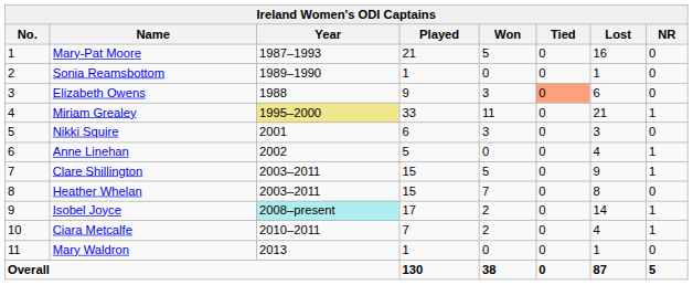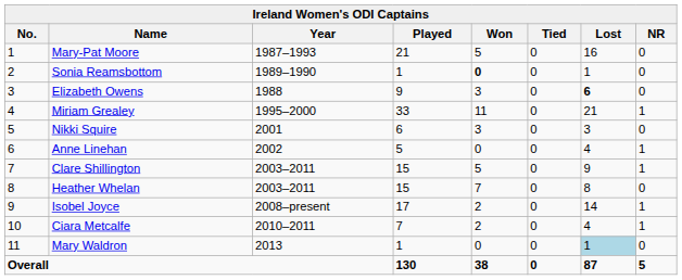Sonia Reamsbottom | Won: normal -> bold
Elizabeth Owens | Tied: lightsalmon background -> no background
Elizabeth Owens | Lost: normal -> bold
Miriam Grealey | Year: khaki background -> no background
Isobel Joyce | Year: paleturquoise background -> no background
Mary Waldron | Lost: no background -> lightblue background
